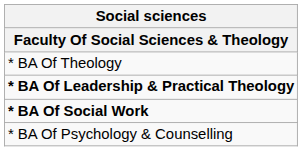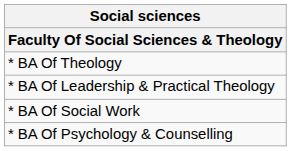* BA Of Leadership & Practical Theology | Faculty Of Social Sciences & Theology: bold -> normal
* BA Of Social Work | Faculty Of Social Sciences & Theology: bold -> normal
